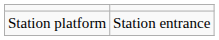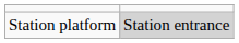Station platform | column 2: no background -> lightgrey background
